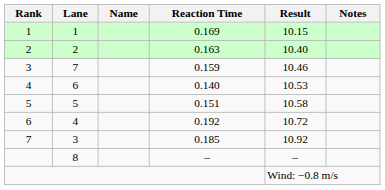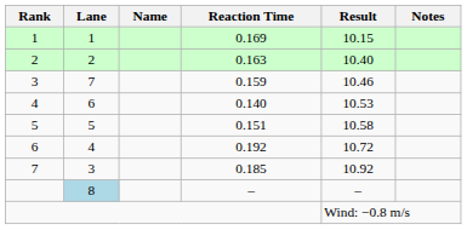8 | Lane: no background -> lightblue background
